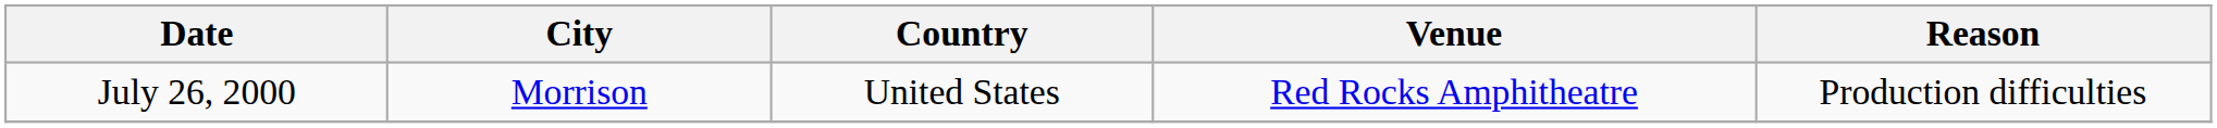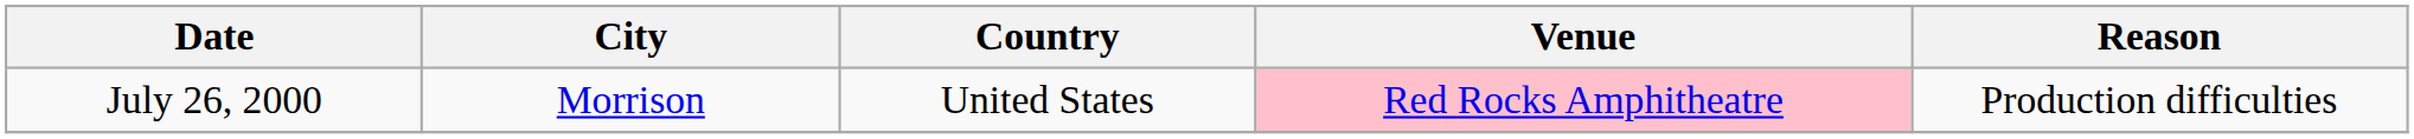July 26, 2000 | Venue: no background -> pink background
